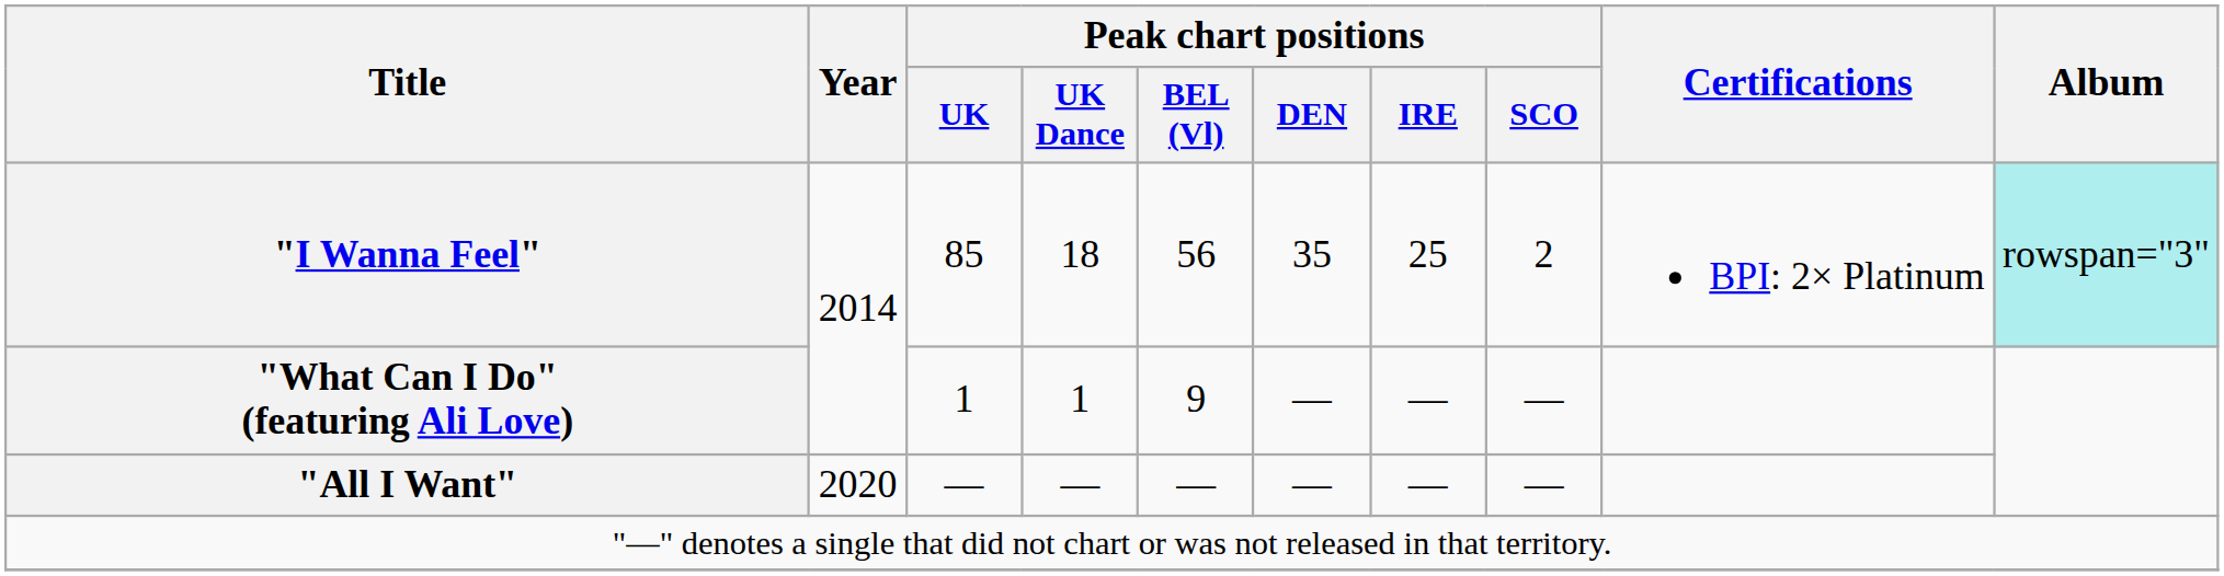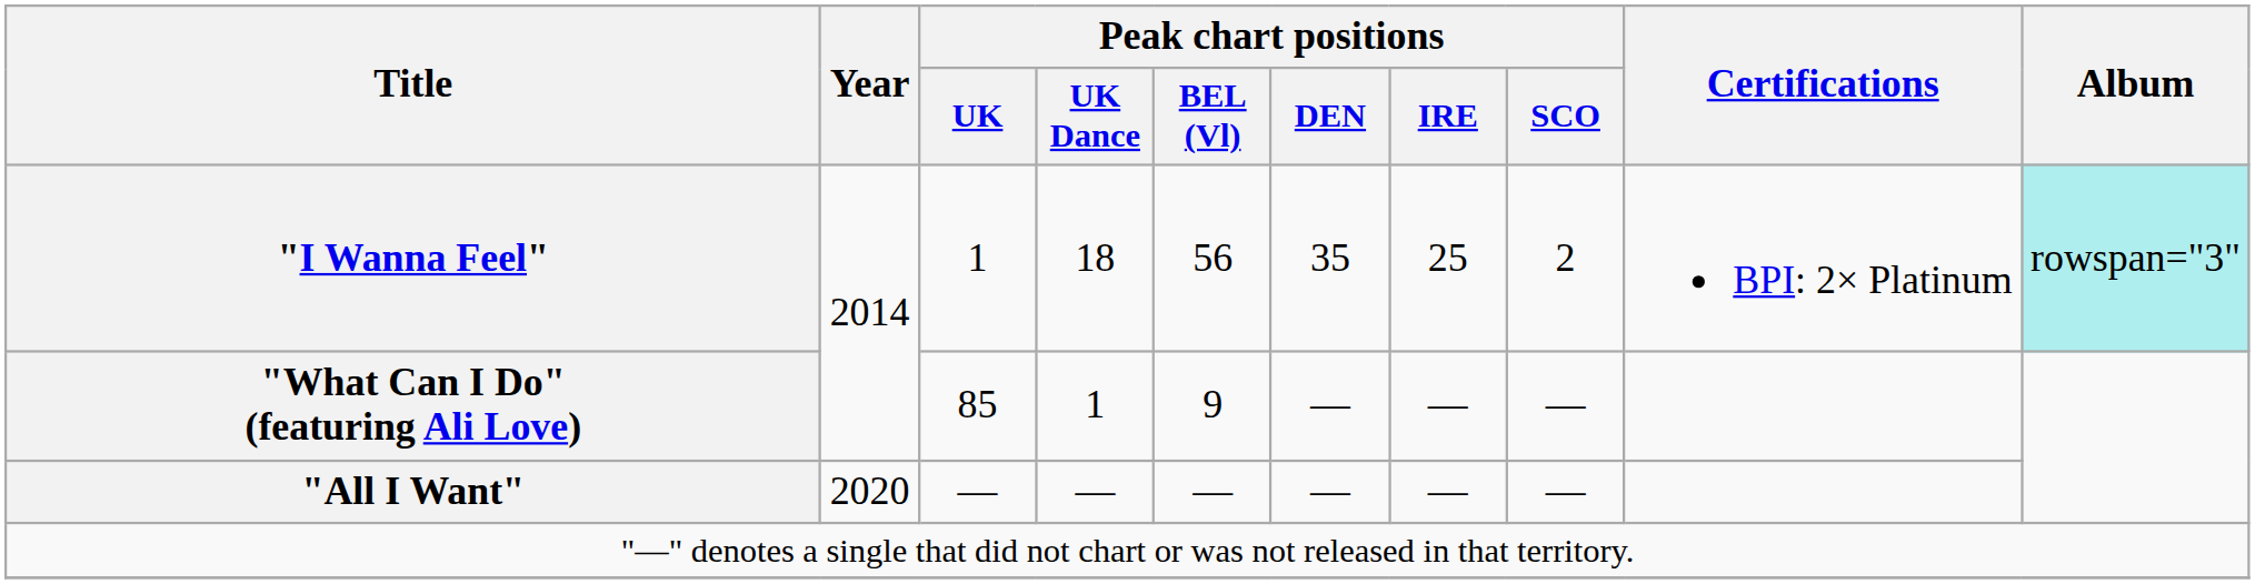"I Wanna Feel" | Peak chart positions / UK: 85 -> 1
"What Can I Do" (featuring Ali Love) | Peak chart positions / UK: 1 -> 85
